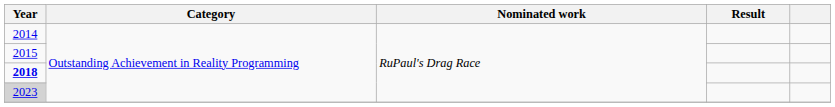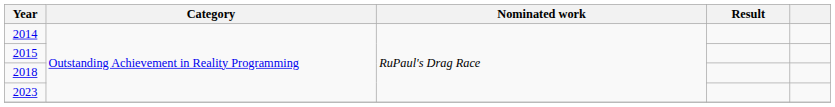2018 | Year: bold -> normal
2023 | Year: lightgrey background -> no background
